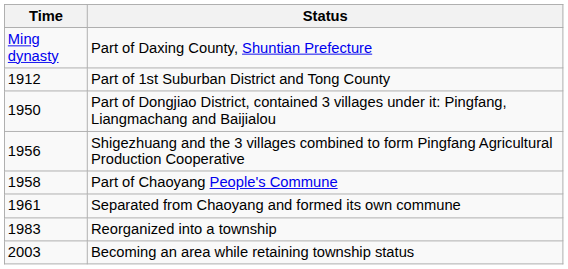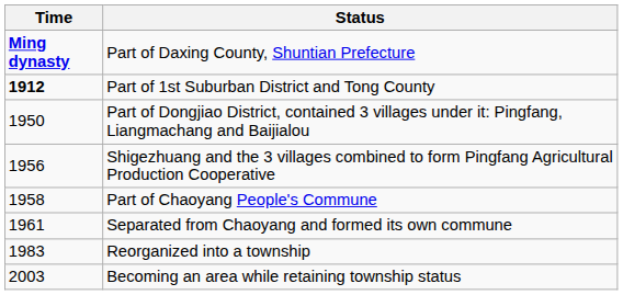Part of Daxing County, Shuntian Prefecture | Time: normal -> bold
Part of 1st Suburban District and Tong County | Time: normal -> bold
